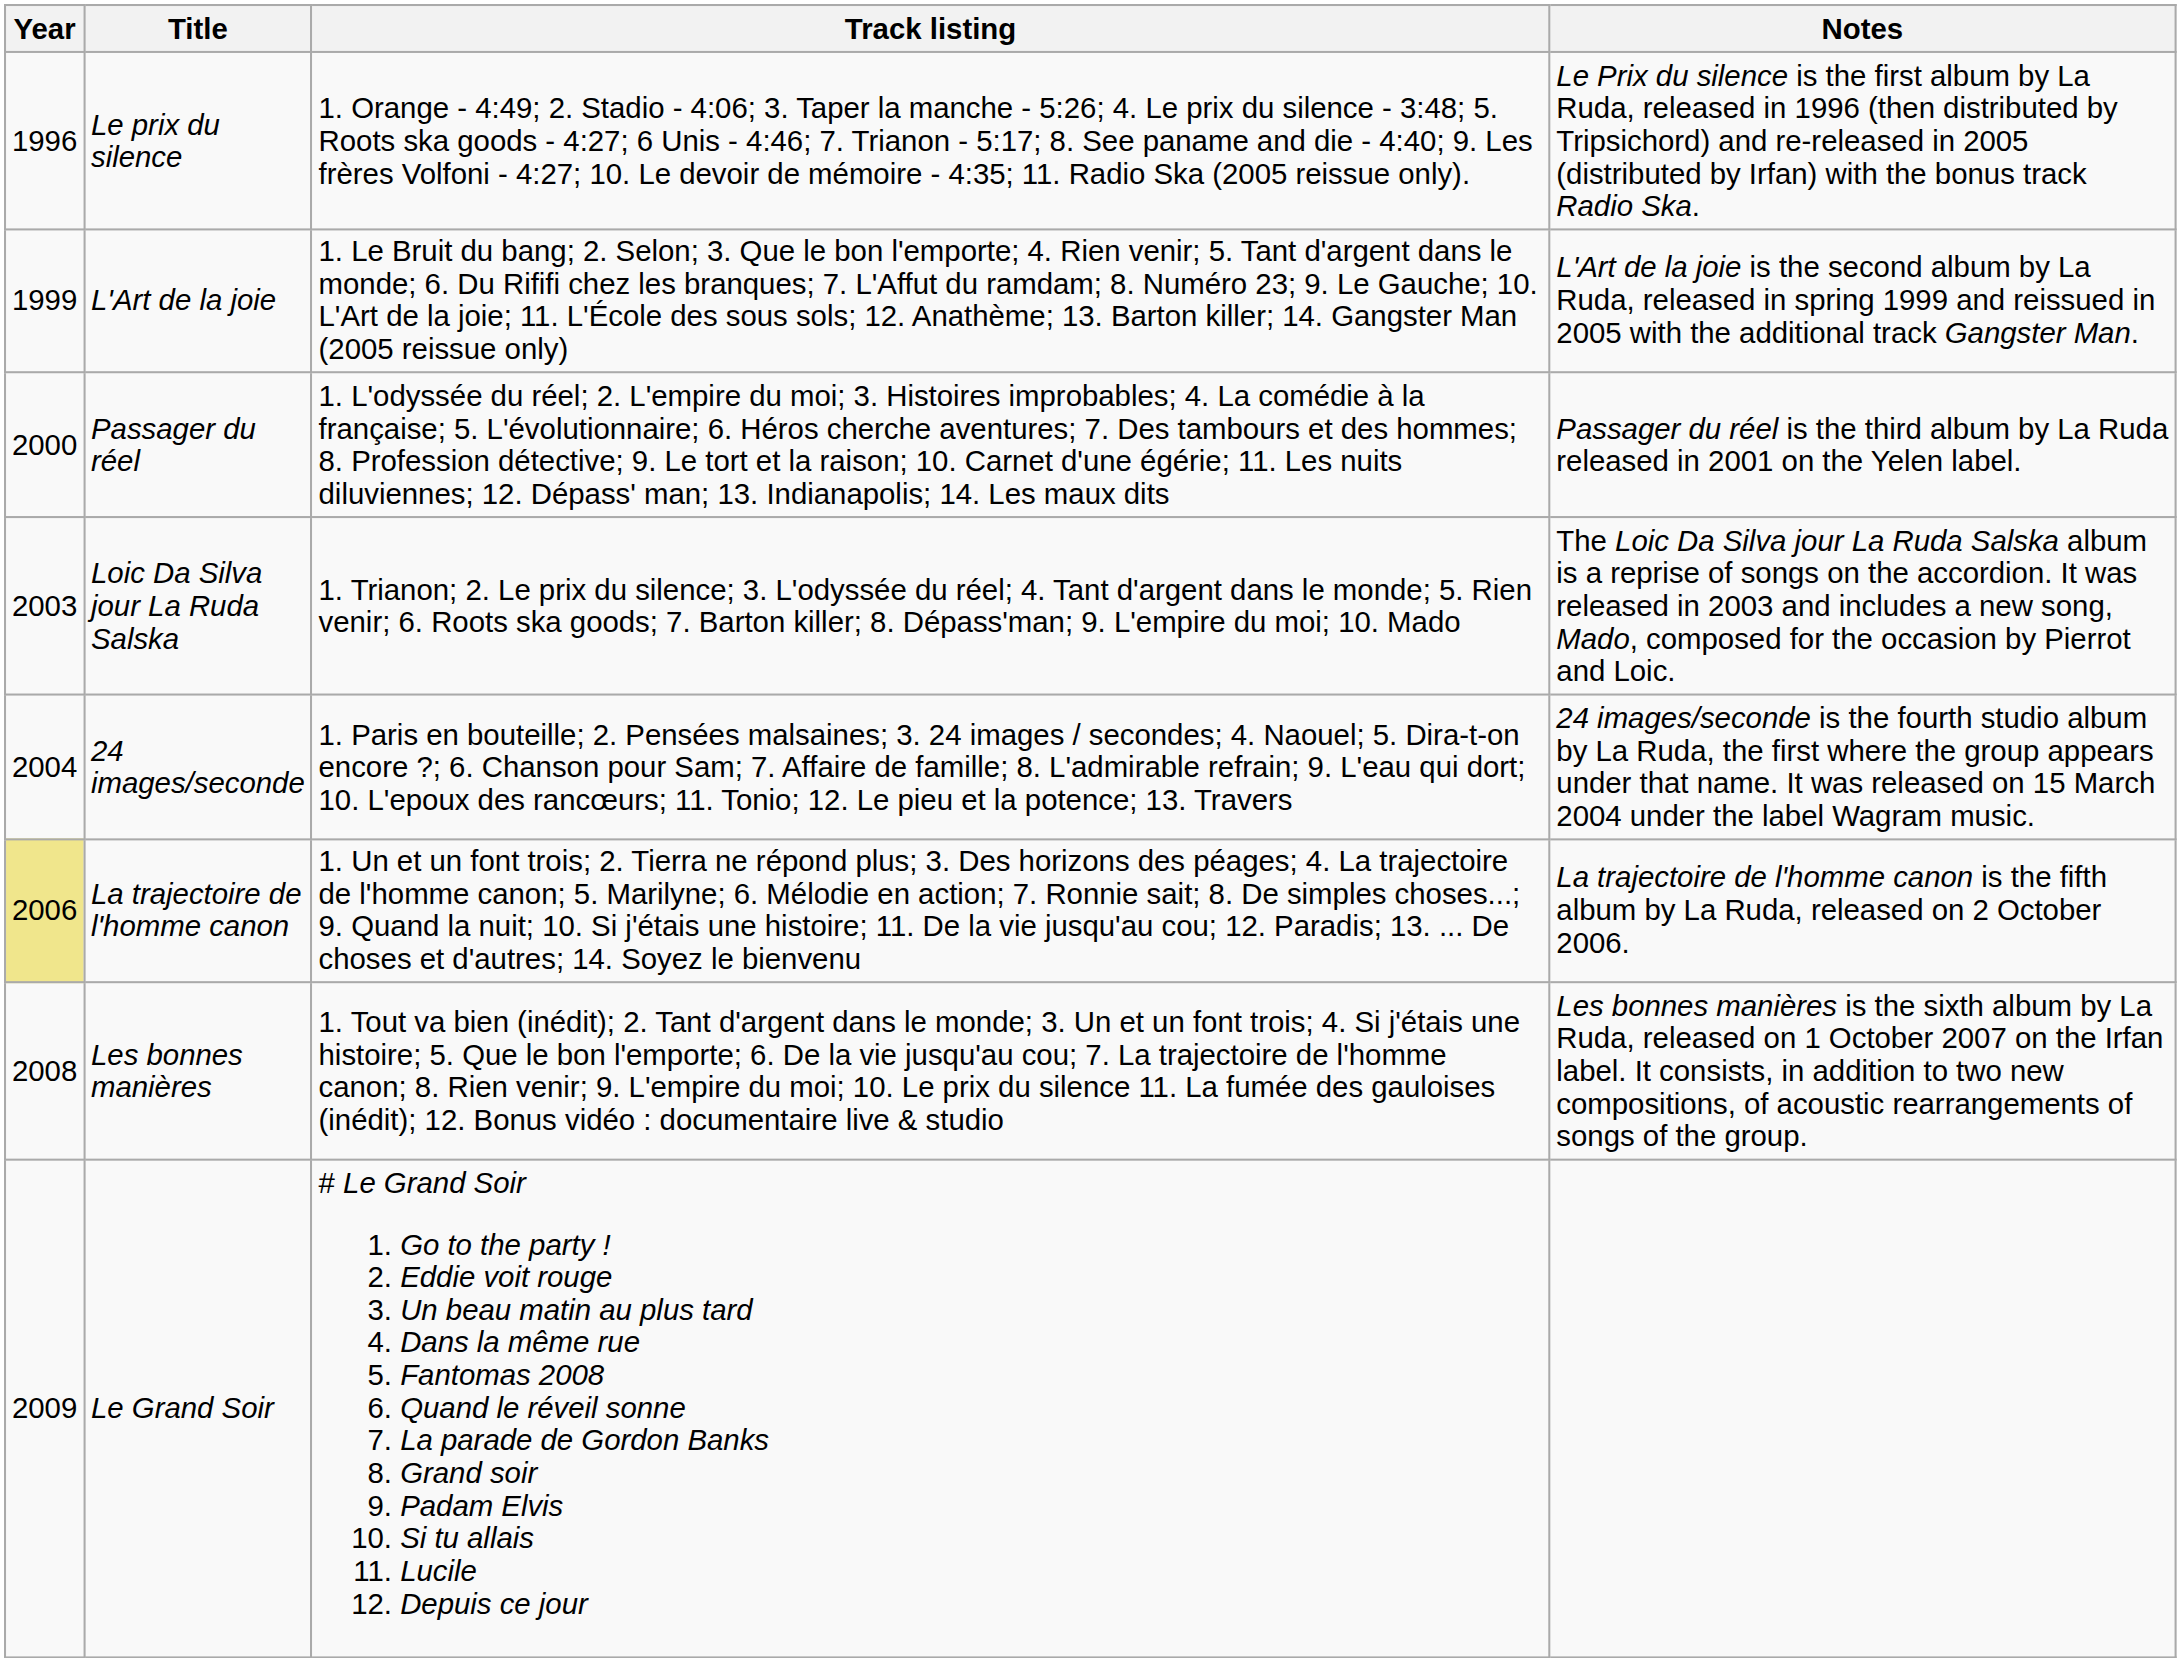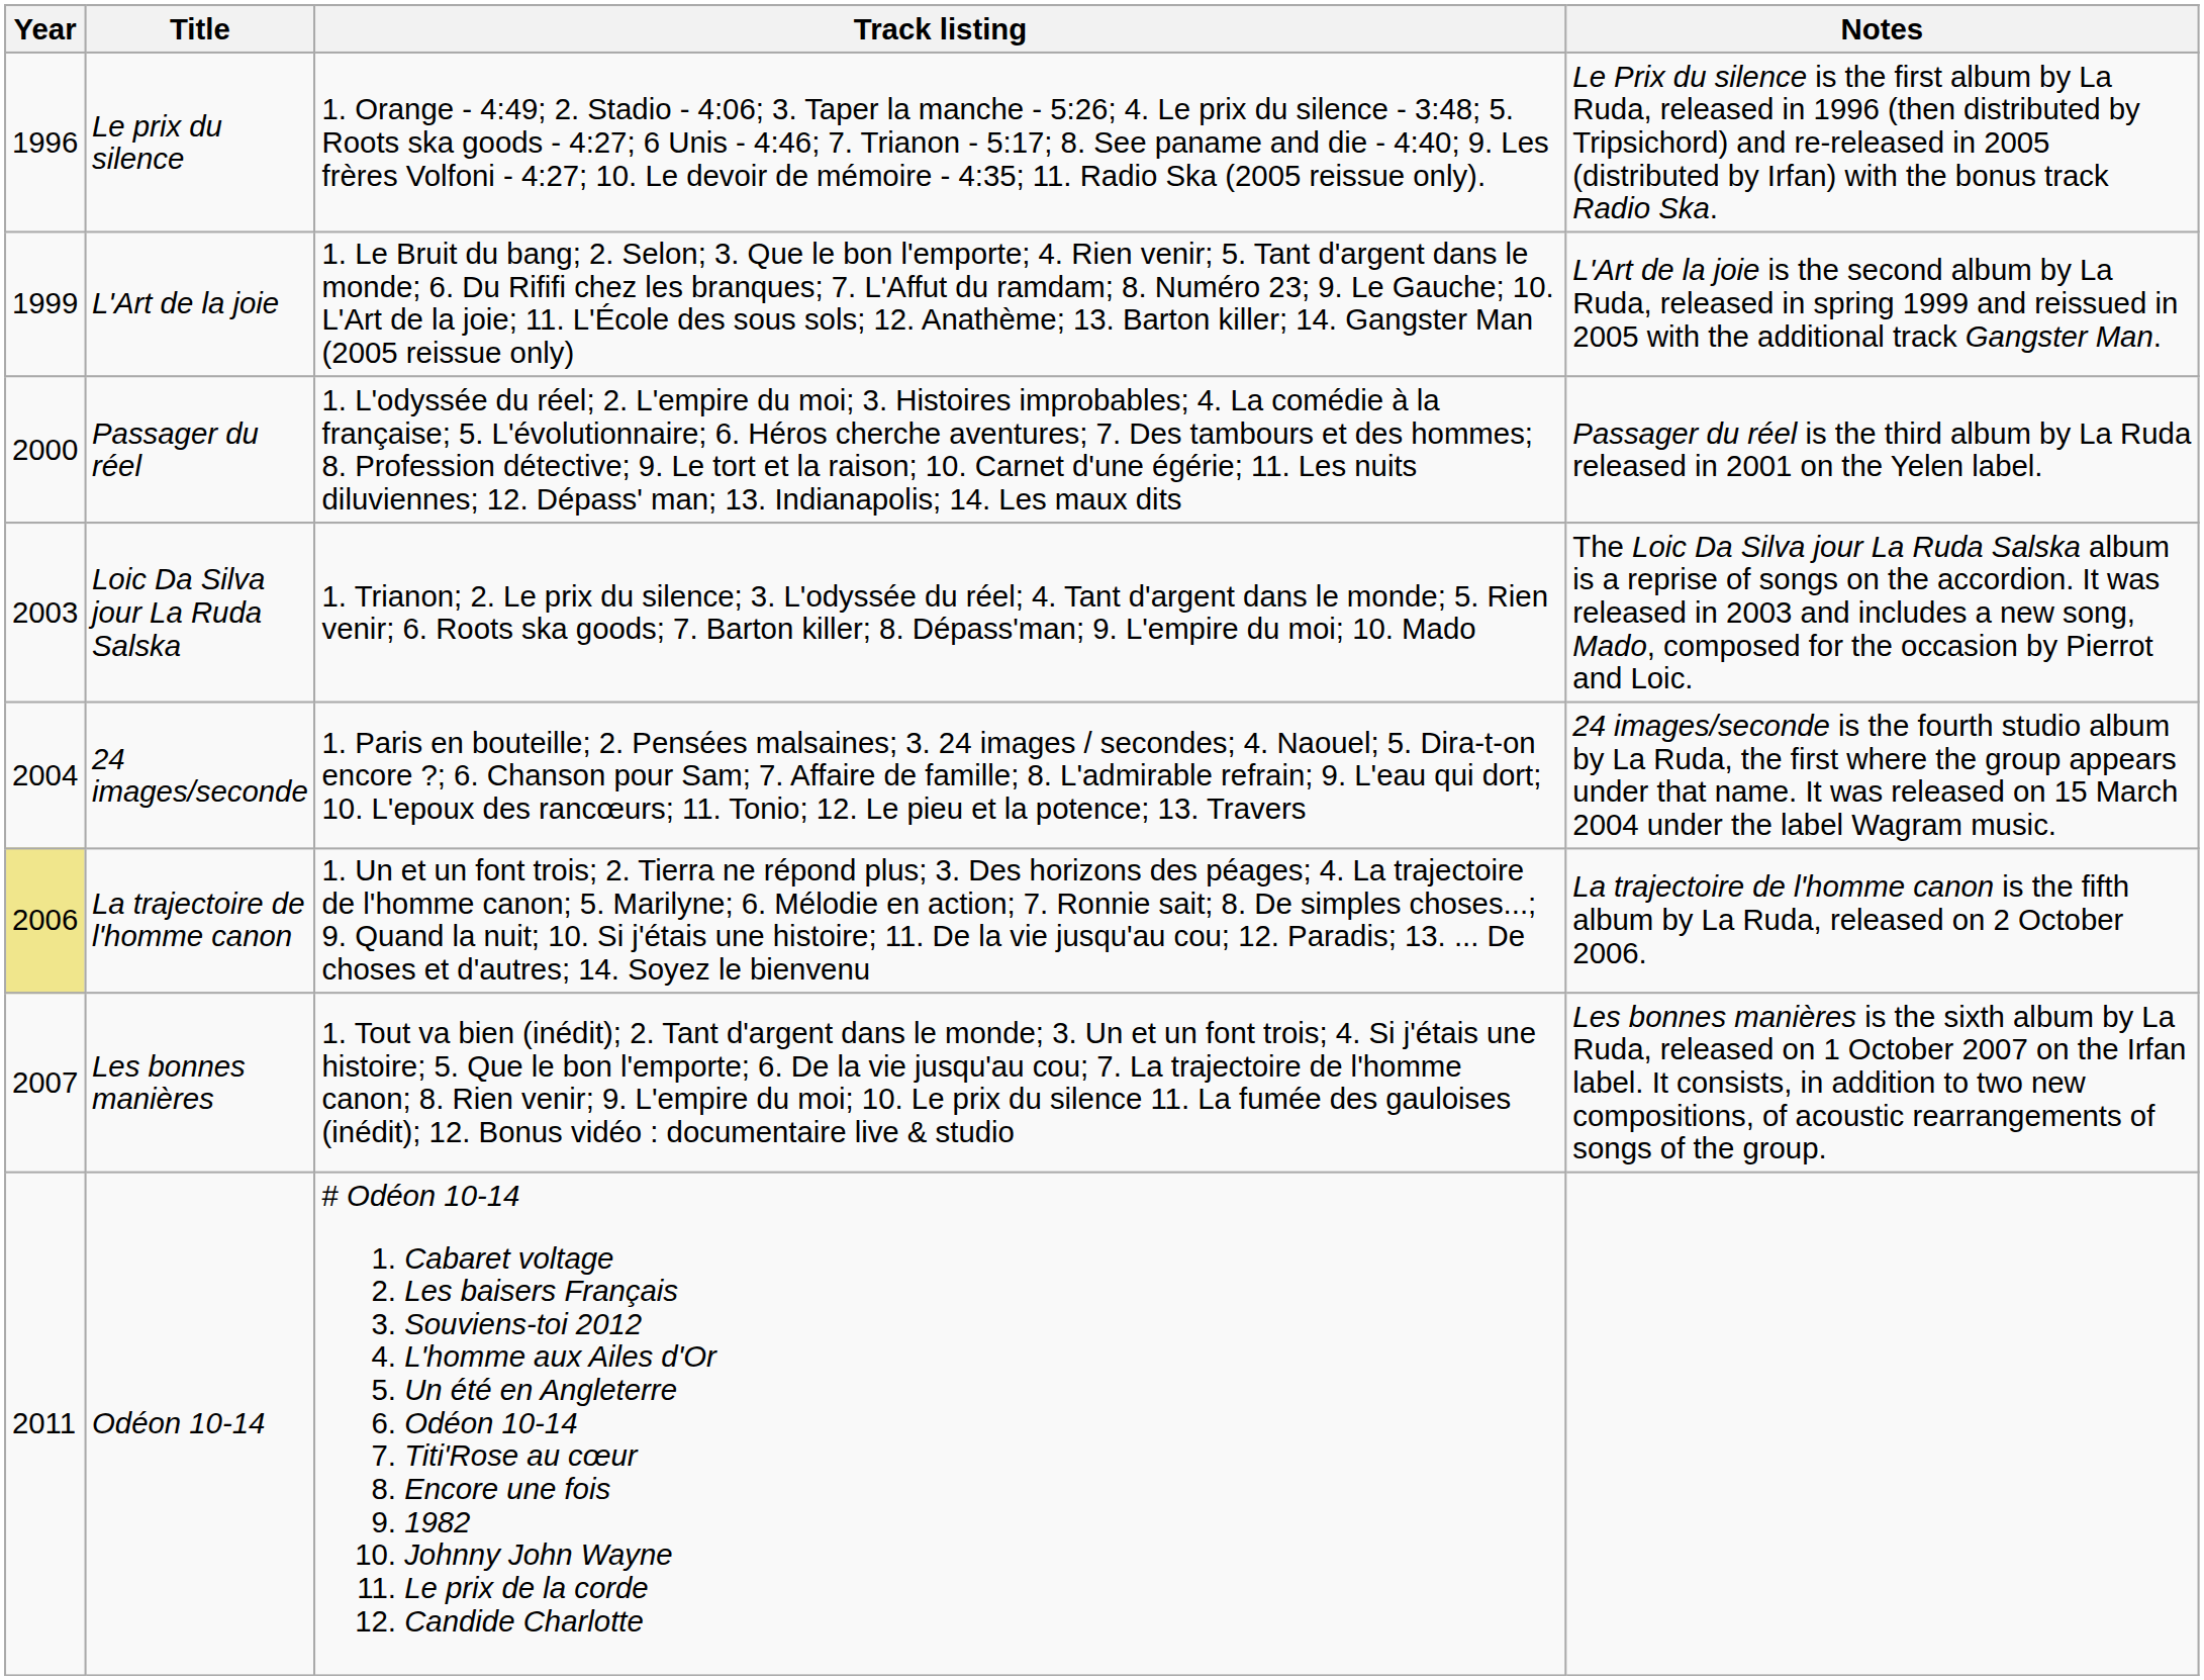Les bonnes manières | Year: 2008 -> 2007
- row: 2009 | Le Grand Soir | # Le Grand Soir Go to the party ! Eddie voit rouge Un beau matin au plus tard Dans la même rue Fantomas 2008 Quand le réveil sonne La parade de Gordon Banks Grand soir Padam Elvis Si tu allais Lucile Depuis ce jour
+ row: 2011 | Odéon 10-14 | # Odéon 10-14 Cabaret voltage Les baisers Français Souviens-toi 2012 L'homme aux Ailes d'Or Un été en Angleterre Odéon 10-14 Titi'Rose au cœur Encore une fois 1982 Johnny John Wayne Le prix de la corde Candide Charlotte
